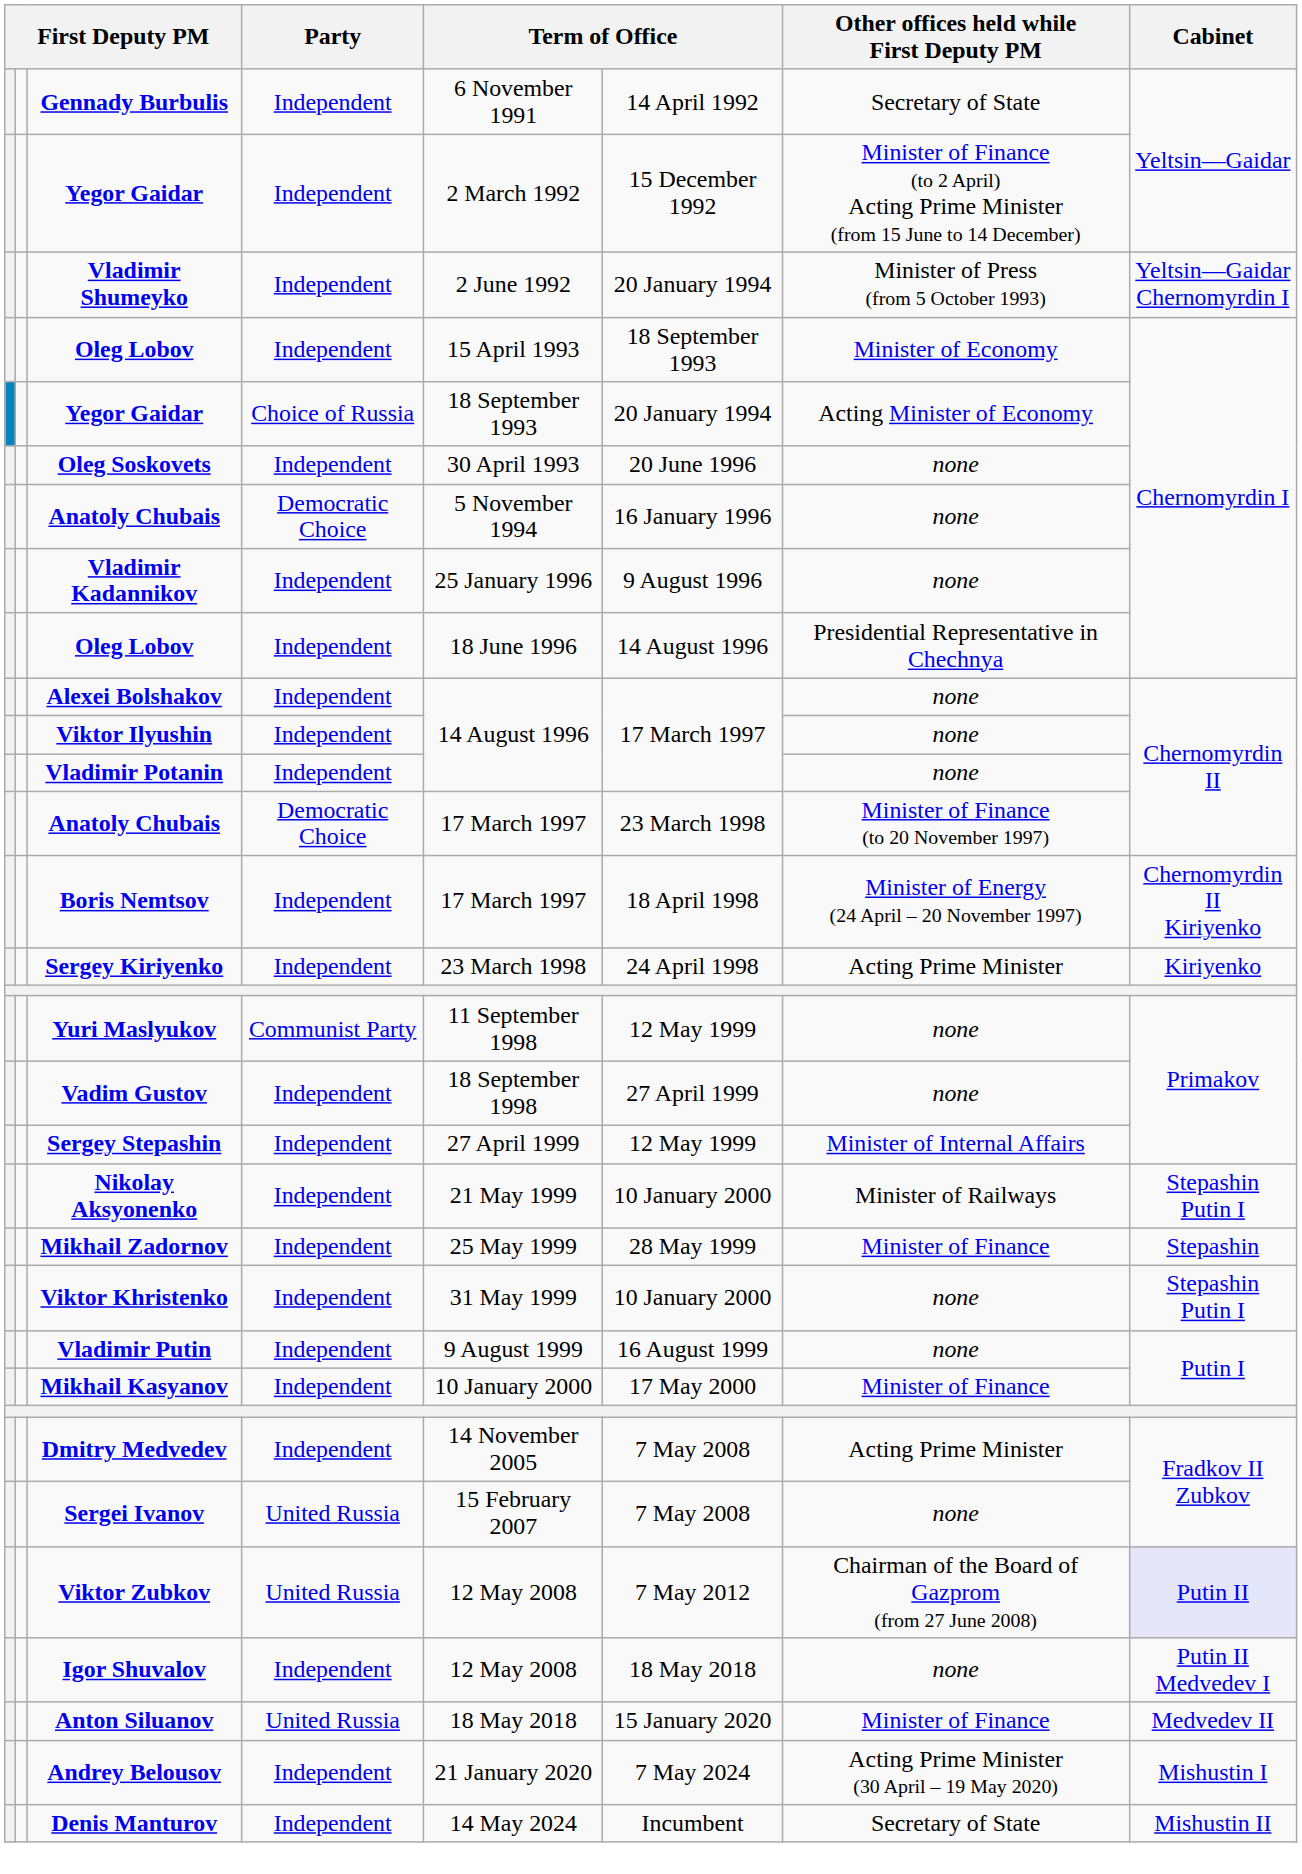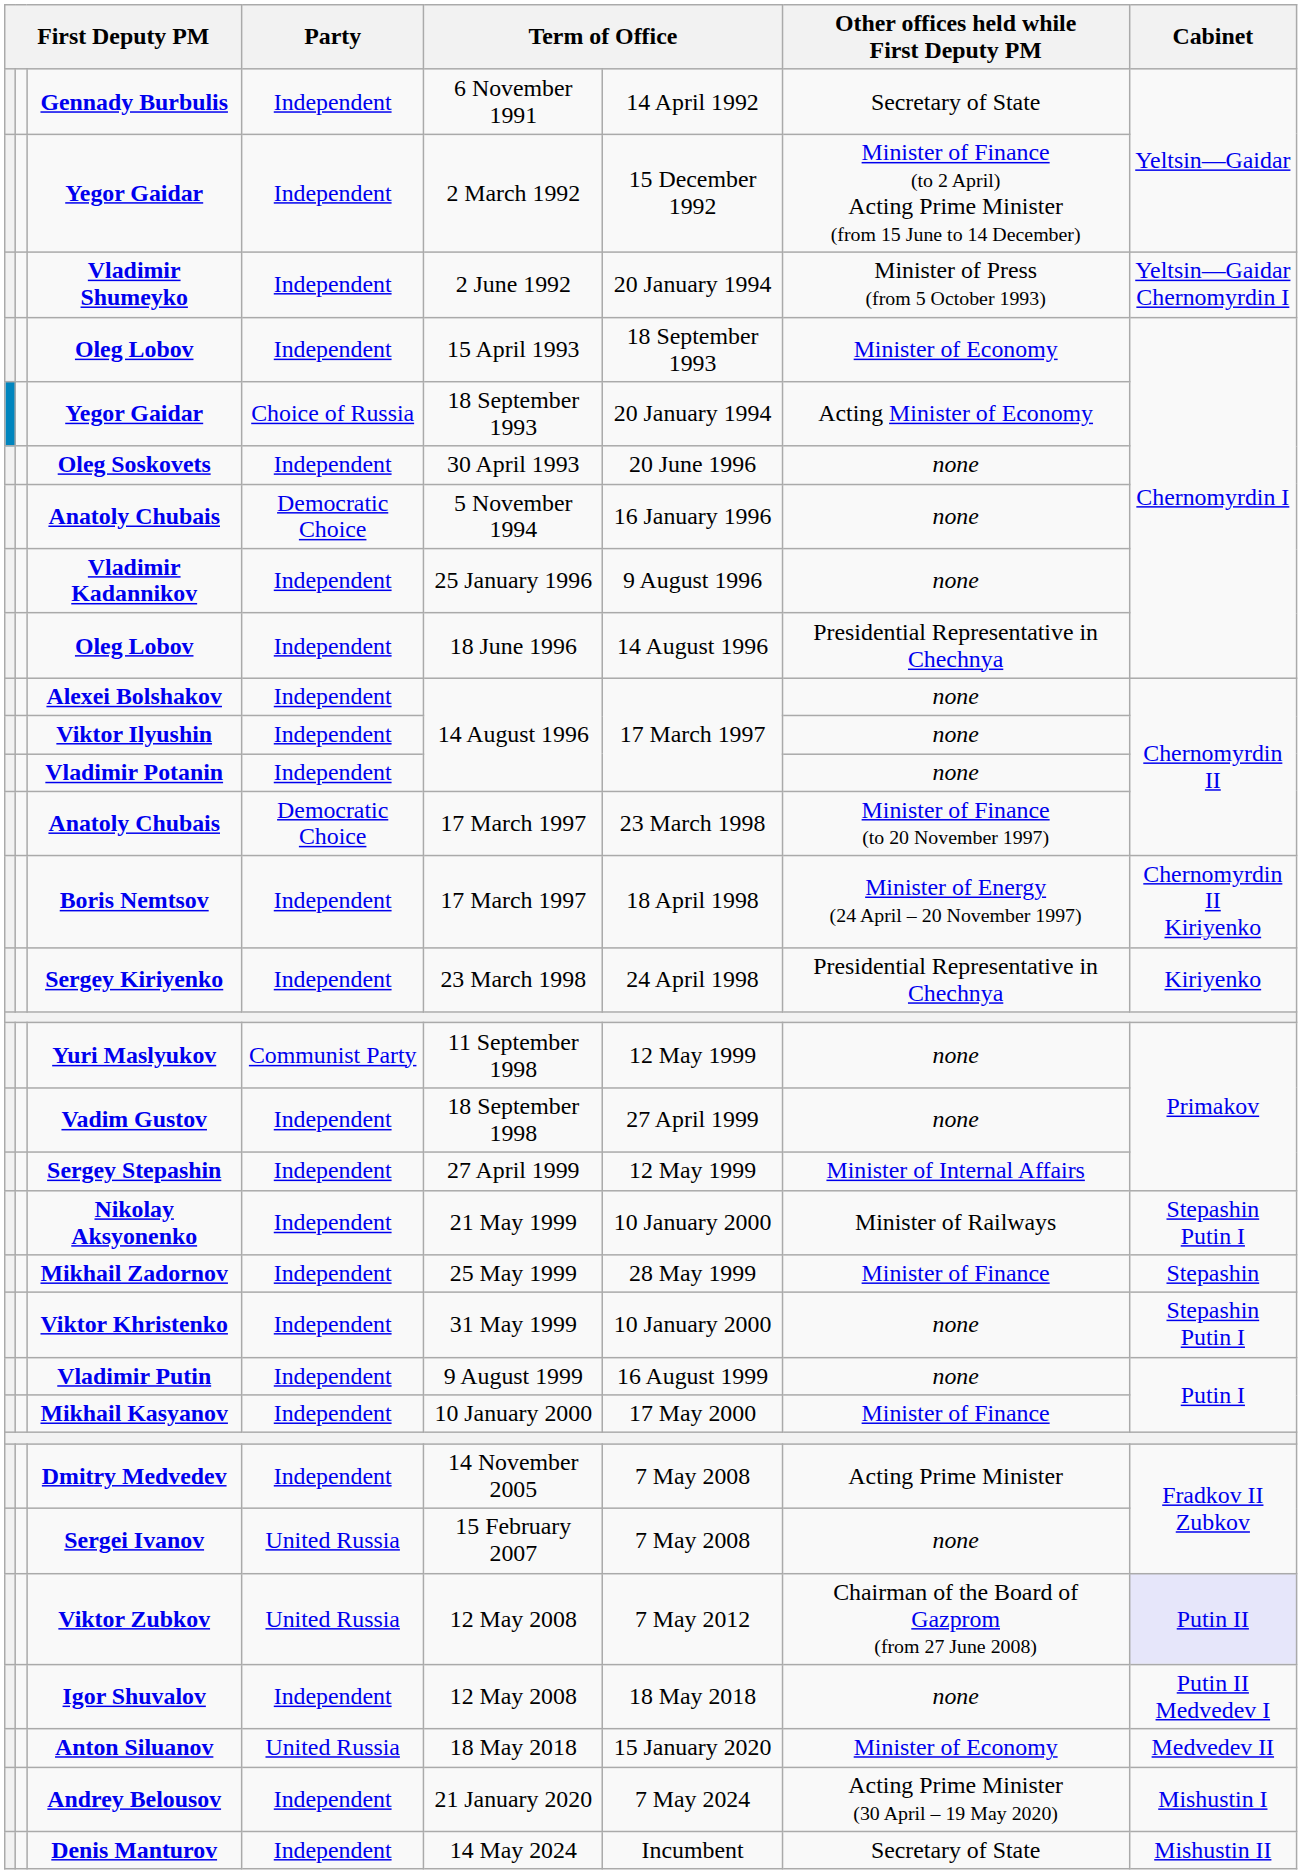Sergey Kiriyenko | Other offices held while First Deputy PM: Acting Prime Minister -> Presidential Representative in Chechnya
Anton Siluanov | Other offices held while First Deputy PM: Minister of Finance -> Minister of Economy
